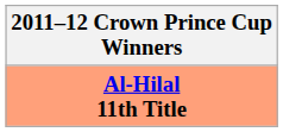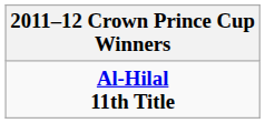row 2 | column 1: lightsalmon background -> no background
